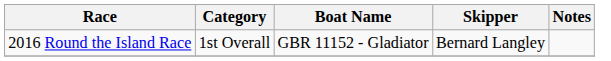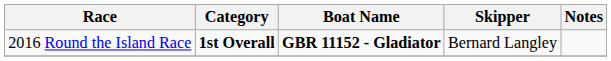row 2 | Category: normal -> bold
row 2 | Boat Name: normal -> bold
